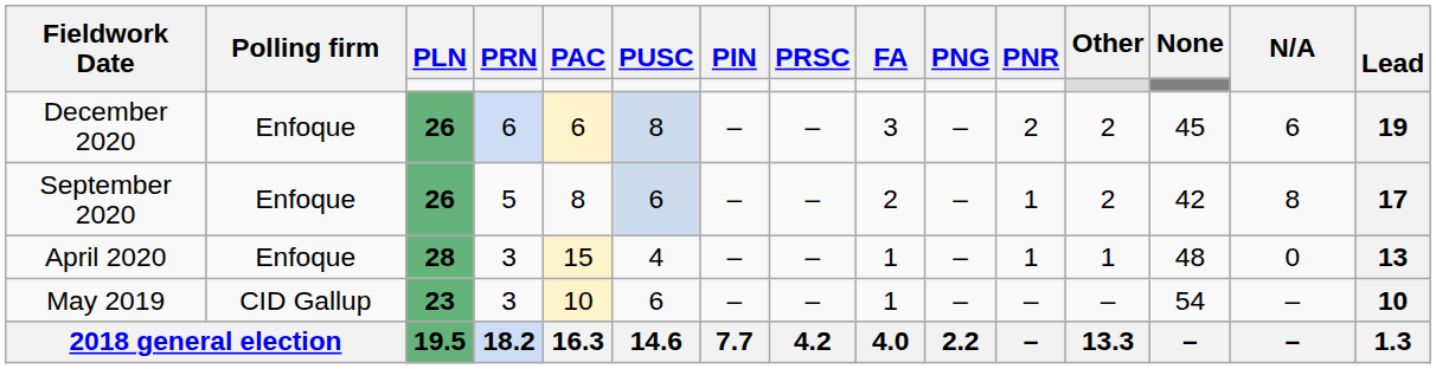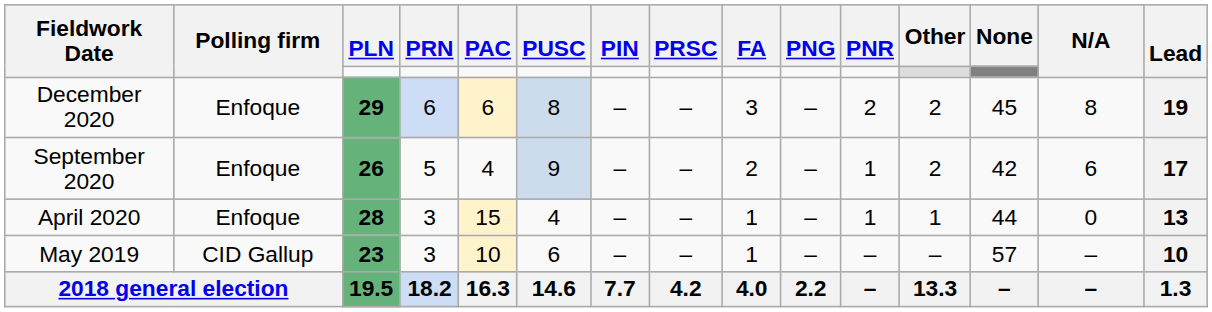December 2020 | PLN: 26 -> 29
December 2020 | N/A: 6 -> 8
September 2020 | PAC: 8 -> 4
September 2020 | PUSC: 6 -> 9
September 2020 | N/A: 8 -> 6
April 2020 | None: 48 -> 44
May 2019 | None: 54 -> 57
